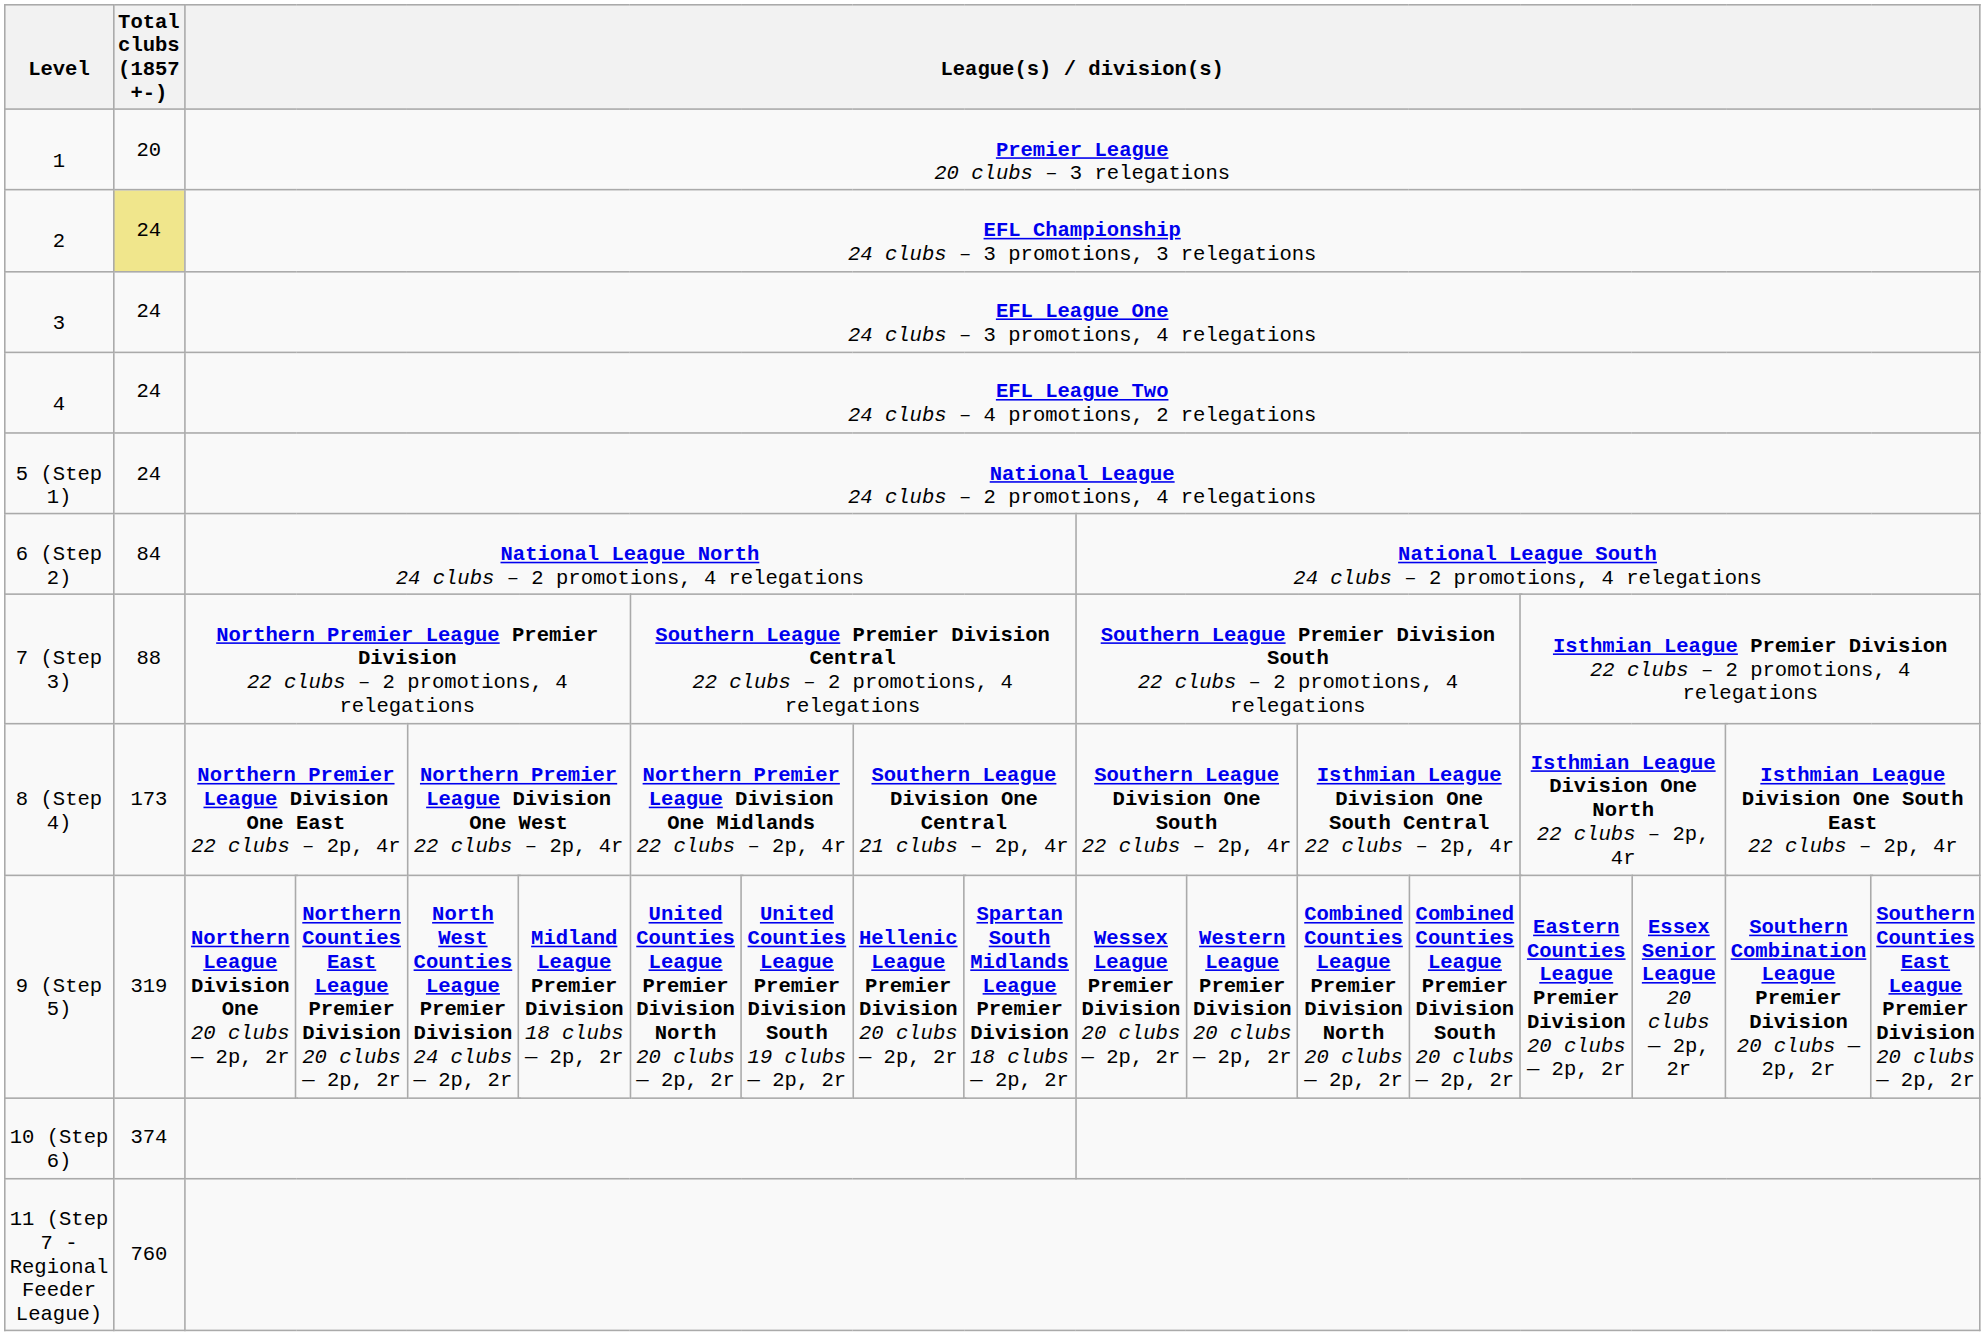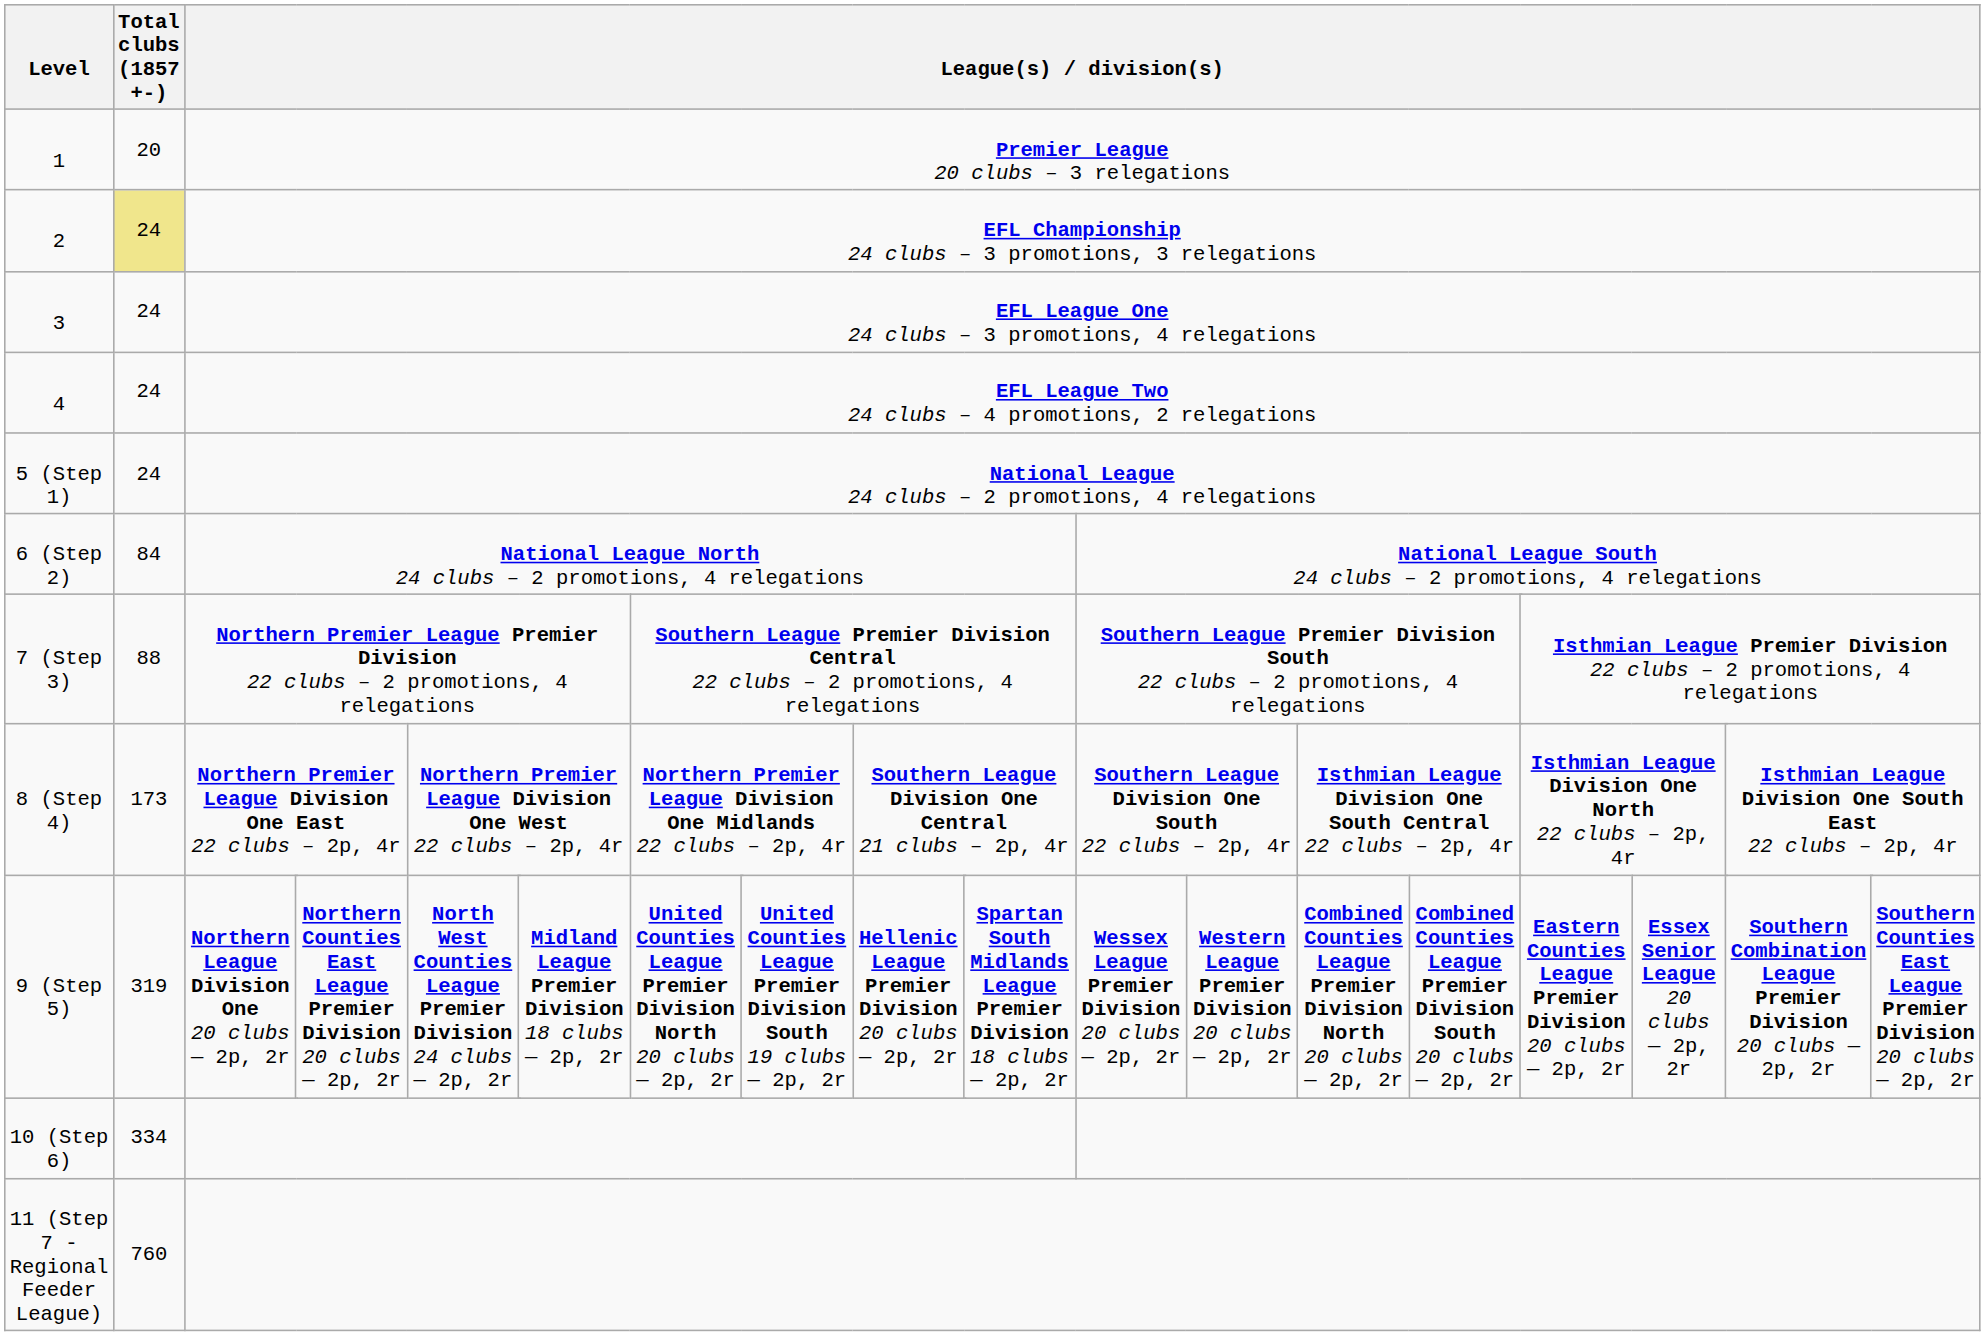10 (Step 6) | Total clubs (1857 +-): 374 -> 334
